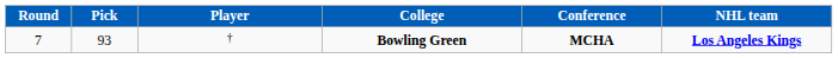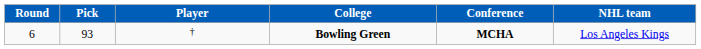Bowling Green | Round: 7 -> 6
Bowling Green | NHL team: bold -> normal
